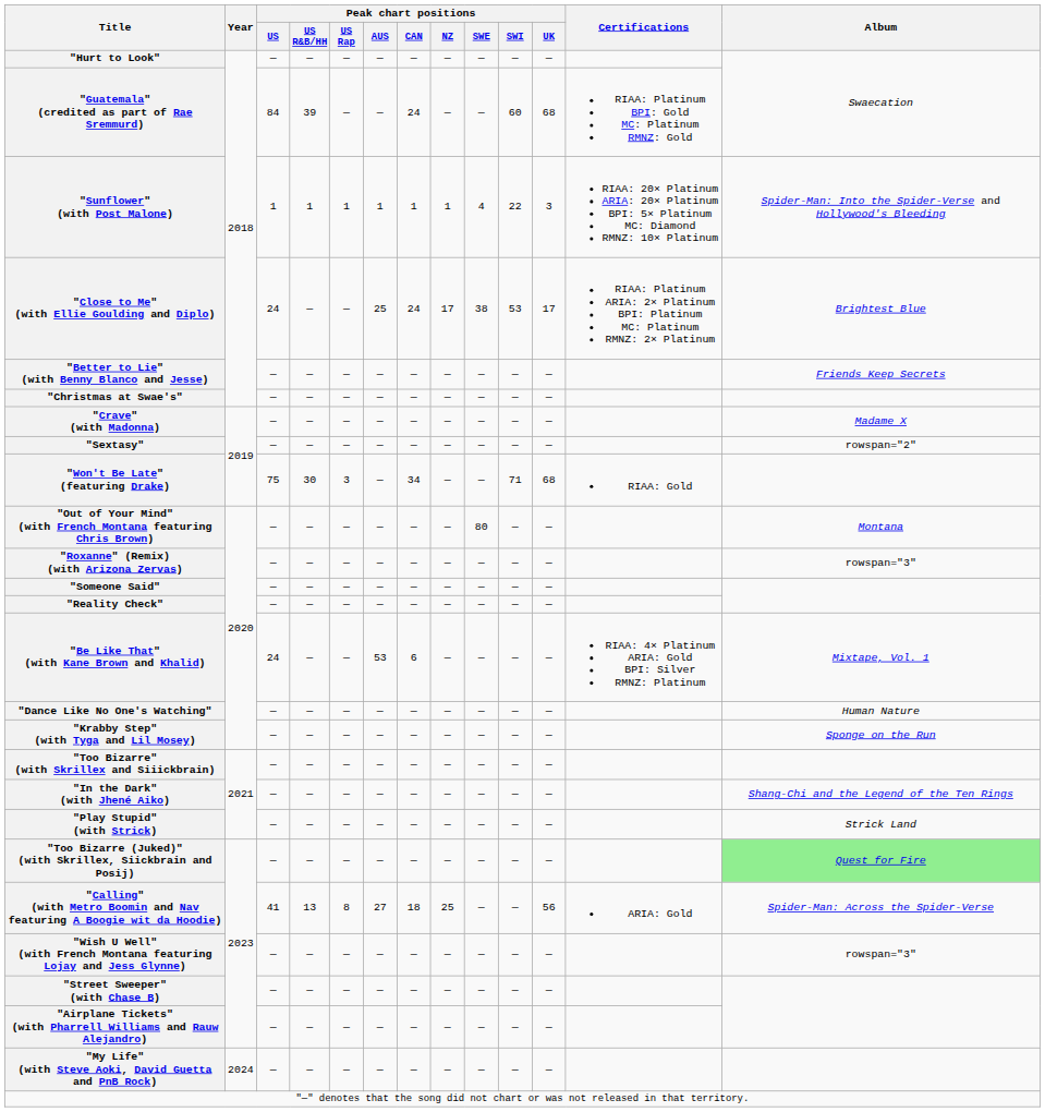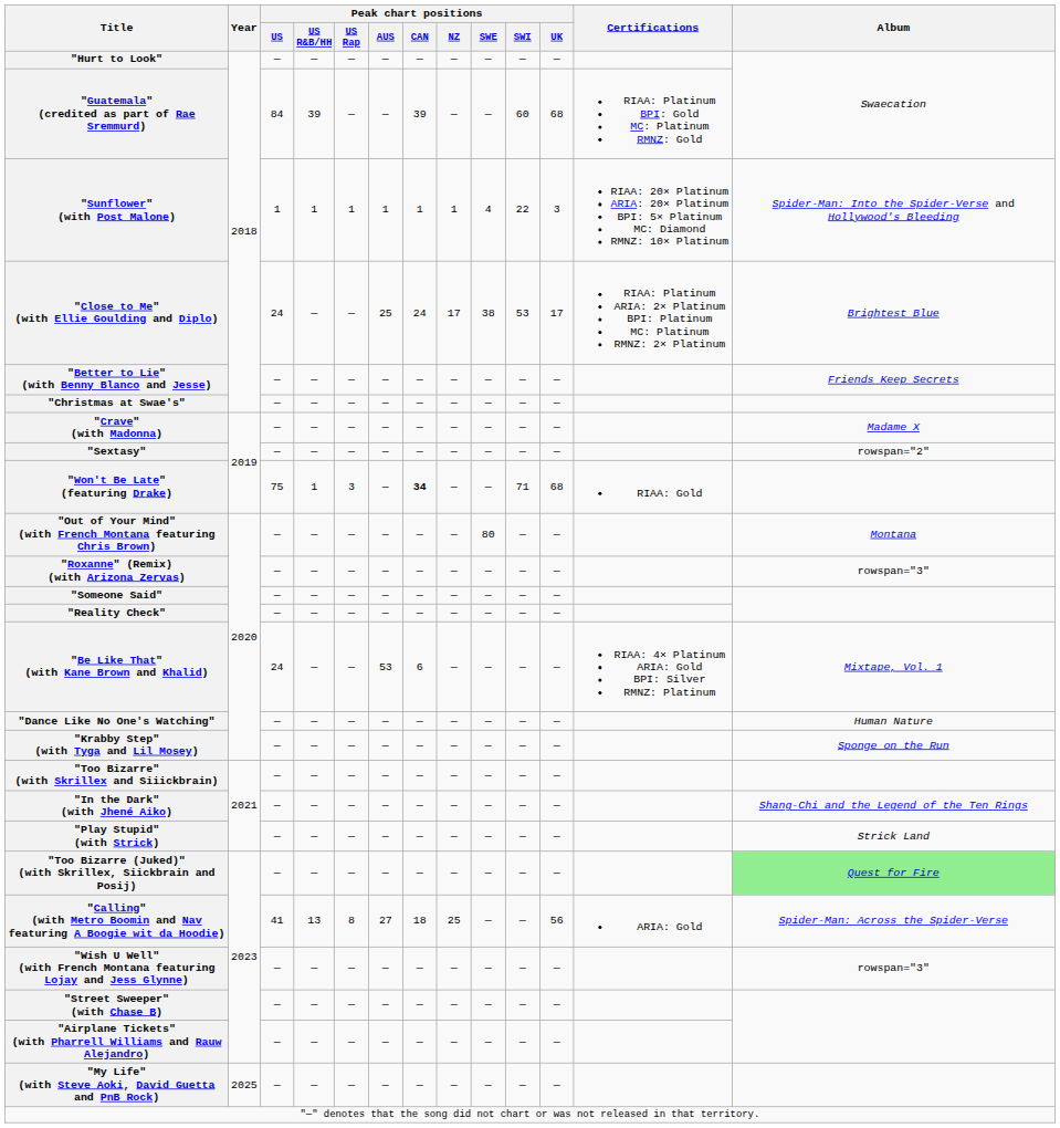"Guatemala" (credited as part of Rae Sremmurd) | Peak chart positions / CAN: 24 -> 39
"Won't Be Late" (featuring Drake) | Peak chart positions / US R&B/HH: 30 -> 1
"Won't Be Late" (featuring Drake) | Peak chart positions / CAN: normal -> bold
"My Life" (with Steve Aoki, David Guetta and PnB Rock) | Year: 2024 -> 2025
